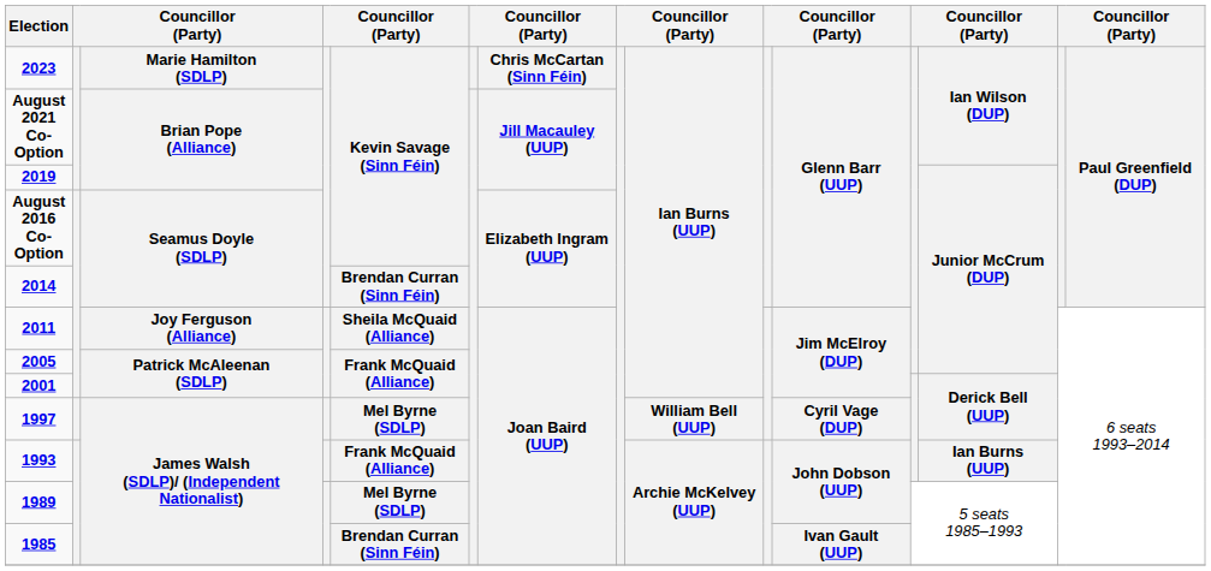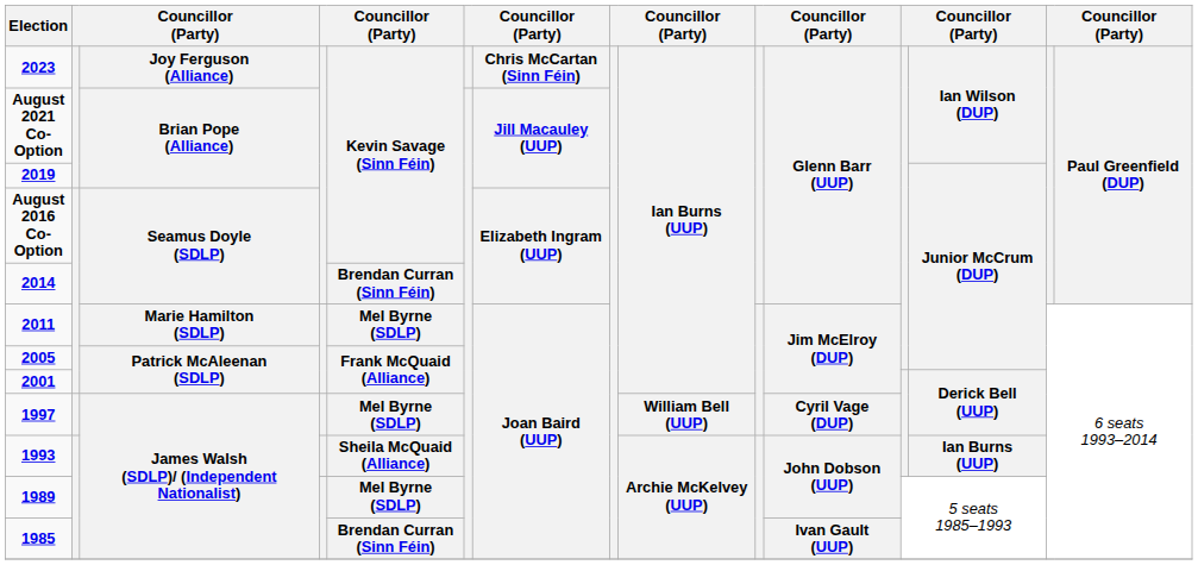2023 | column 3: Marie Hamilton (SDLP) -> Joy Ferguson (Alliance)
2011 | column 3: Joy Ferguson (Alliance) -> Marie Hamilton (SDLP)
2011 | column 5: Sheila McQuaid (Alliance) -> Mel Byrne (SDLP)
1993 | column 5: Frank McQuaid (Alliance) -> Sheila McQuaid (Alliance)
